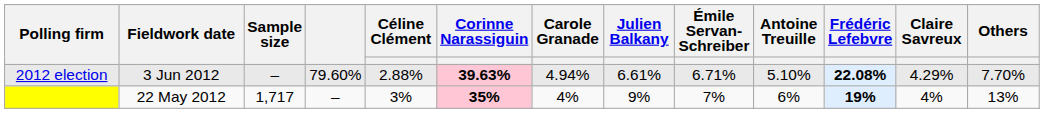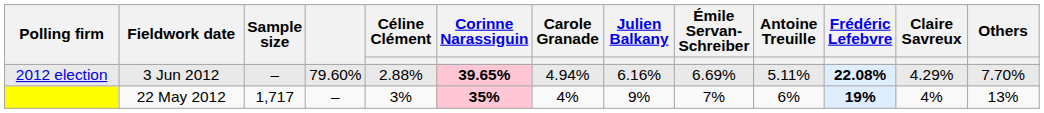2012 election | Corinne Narassiguin: 39.63% -> 39.65%
2012 election | Julien Balkany: 6.61% -> 6.16%
2012 election | Émile Servan-Schreiber: 6.71% -> 6.69%
2012 election | Antoine Treuille: 5.10% -> 5.11%
